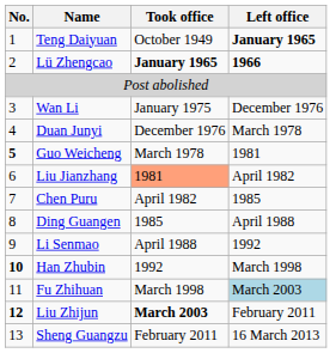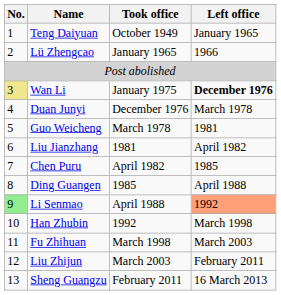Teng Daiyuan | Left office: bold -> normal
Lü Zhengcao | Took office: bold -> normal
Lü Zhengcao | Left office: bold -> normal
Wan Li | No.: no background -> khaki background
Wan Li | Left office: normal -> bold
Guo Weicheng | No.: bold -> normal
Liu Jianzhang | Took office: lightsalmon background -> no background
Li Senmao | No.: no background -> lightgreen background
Li Senmao | Left office: no background -> lightsalmon background
Han Zhubin | No.: bold -> normal
Fu Zhihuan | Left office: lightblue background -> no background
Liu Zhijun | No.: bold -> normal
Liu Zhijun | Took office: bold -> normal
